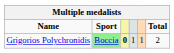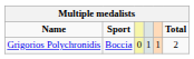Grigorios Polychronidis | Sport: lightgreen background -> no background
Grigorios Polychronidis | column 3: bold -> normal
